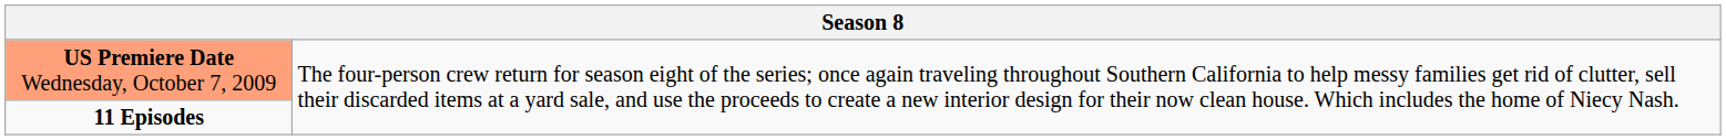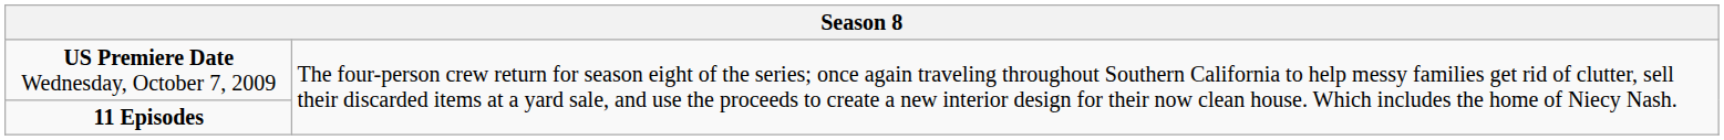US Premiere Date Wednesday, October 7, 2009 | column 1: lightsalmon background -> no background
